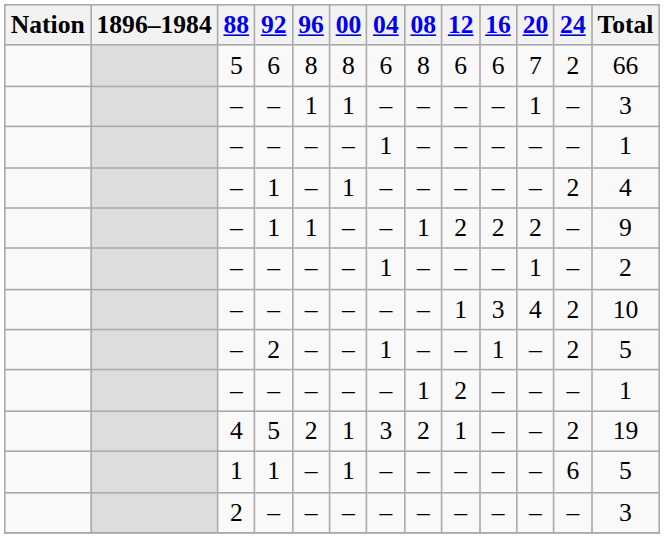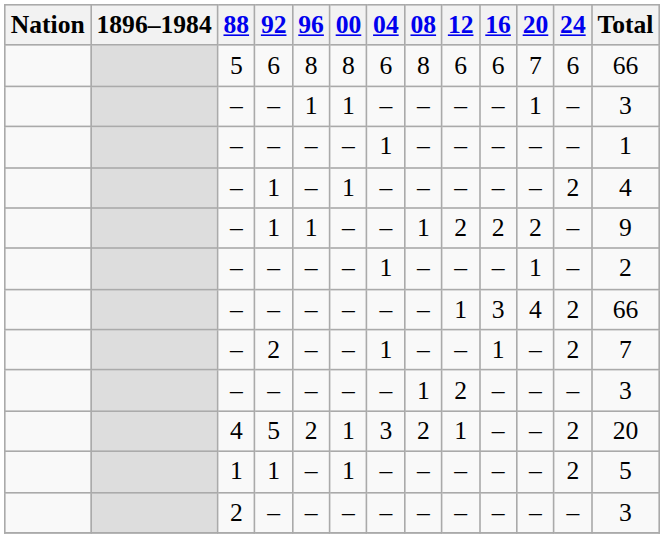row 2 | 24: 2 -> 6
row 8 | Total: 10 -> 66
row 9 | Total: 5 -> 7
row 10 | Total: 1 -> 3
row 11 | Total: 19 -> 20
row 12 | 24: 6 -> 2
